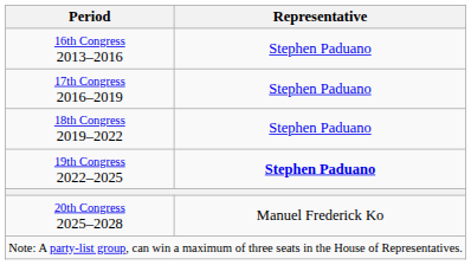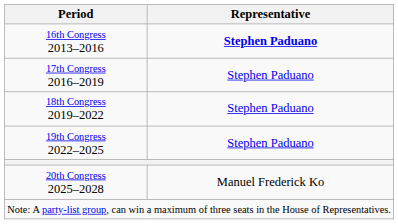16th Congress 2013–2016 | Representative: normal -> bold
19th Congress 2022–2025 | Representative: bold -> normal
